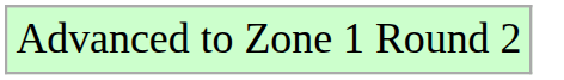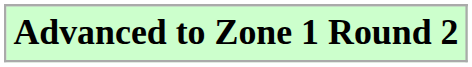row 1 | column 1: normal -> bold
